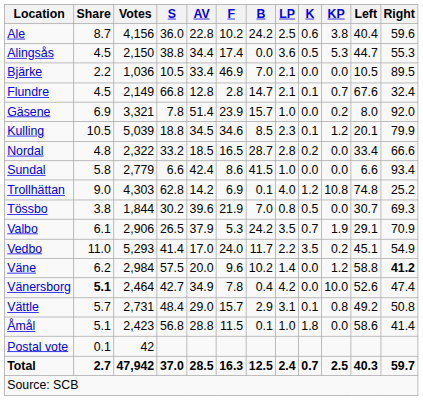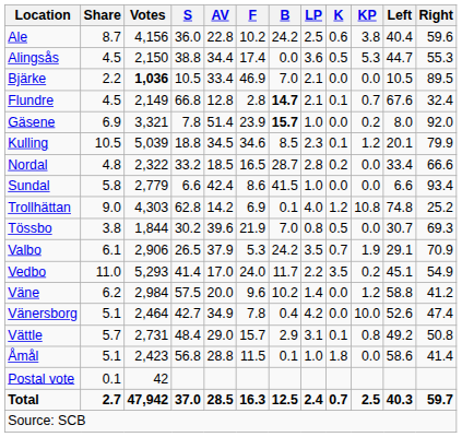Bjärke | Votes: normal -> bold
Flundre | B: normal -> bold
Gäsene | B: normal -> bold
Väne | Right: bold -> normal
Vänersborg | Share: bold -> normal
